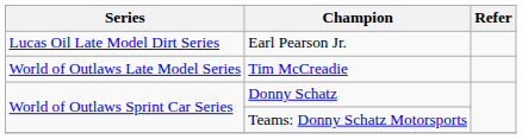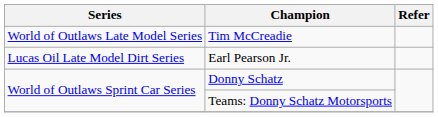rows swapped: Earl Pearson Jr. <-> Tim McCreadie
